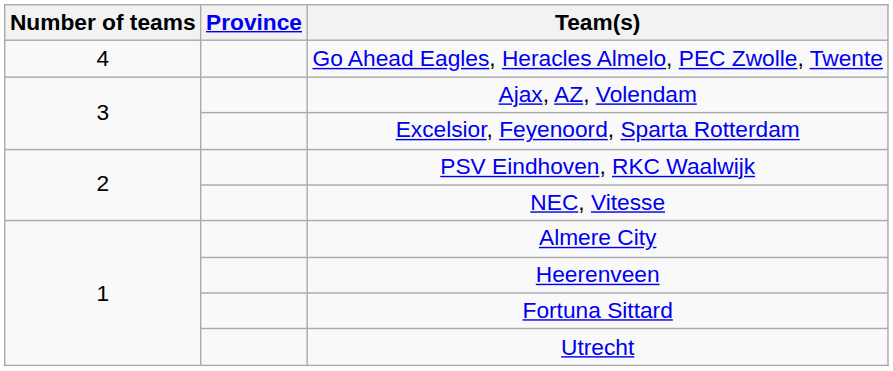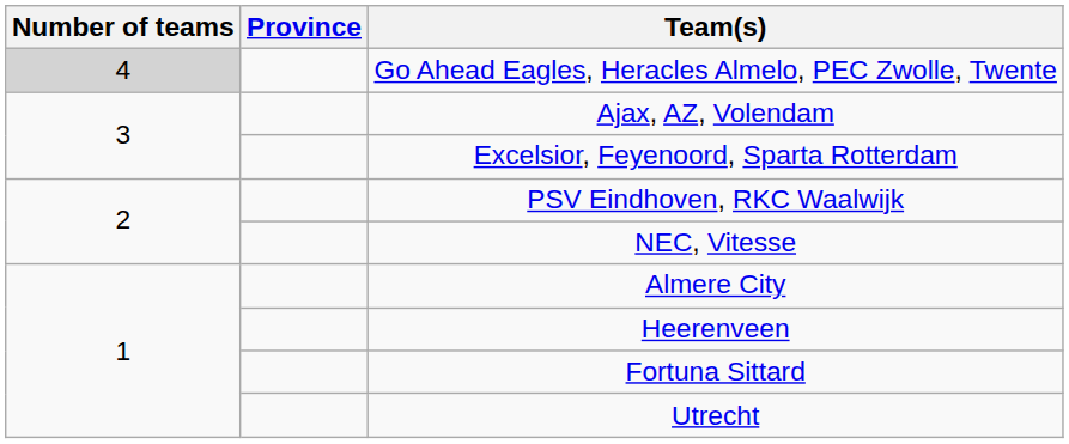Go Ahead Eagles, Heracles Almelo, PEC Zwolle, Twente | Number of teams: no background -> lightgrey background
